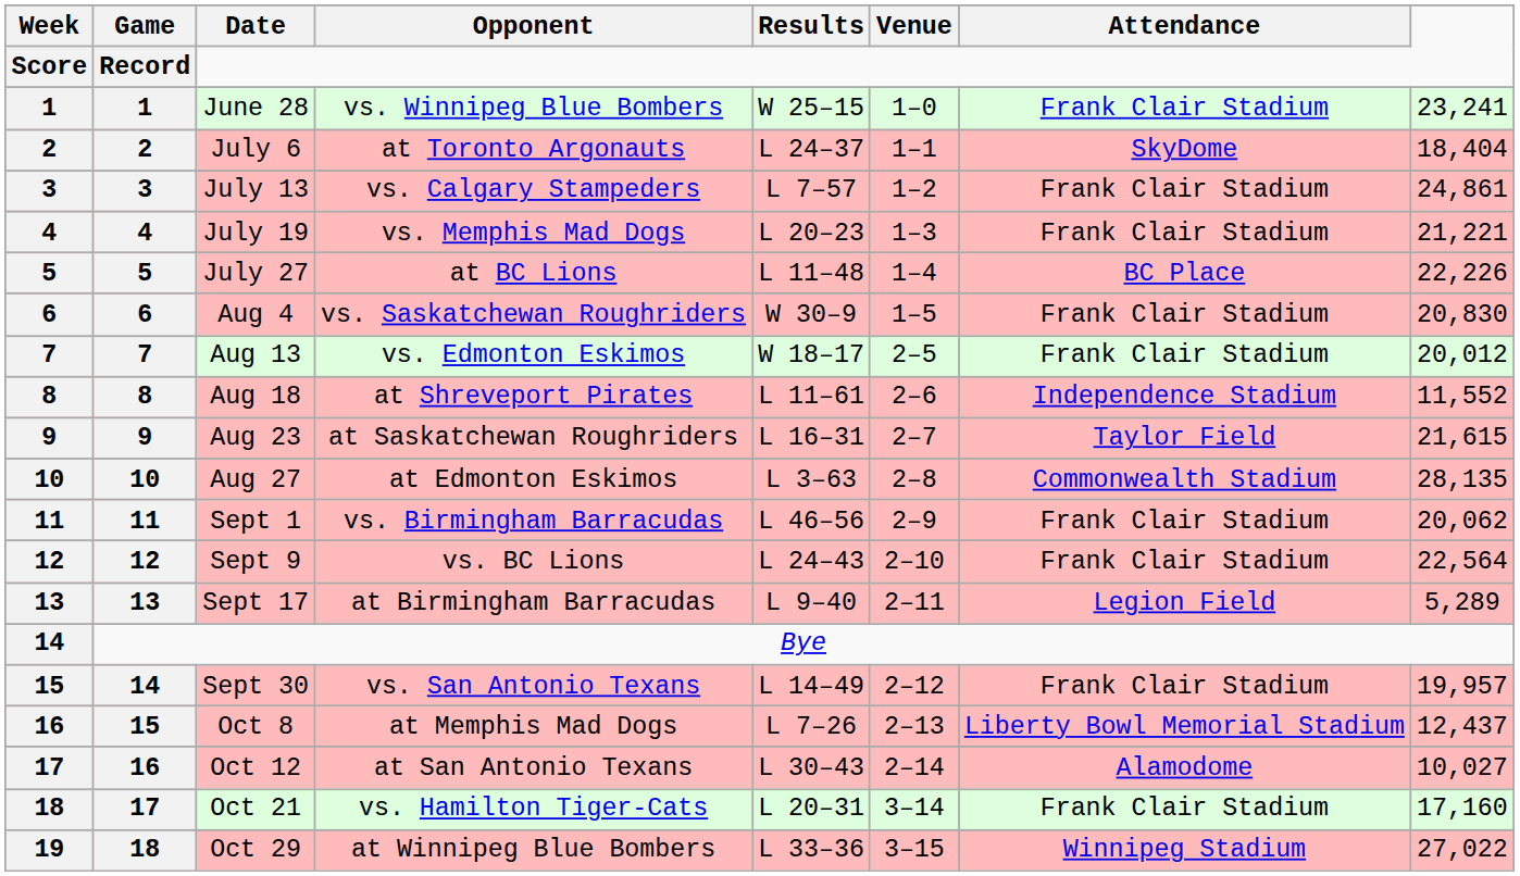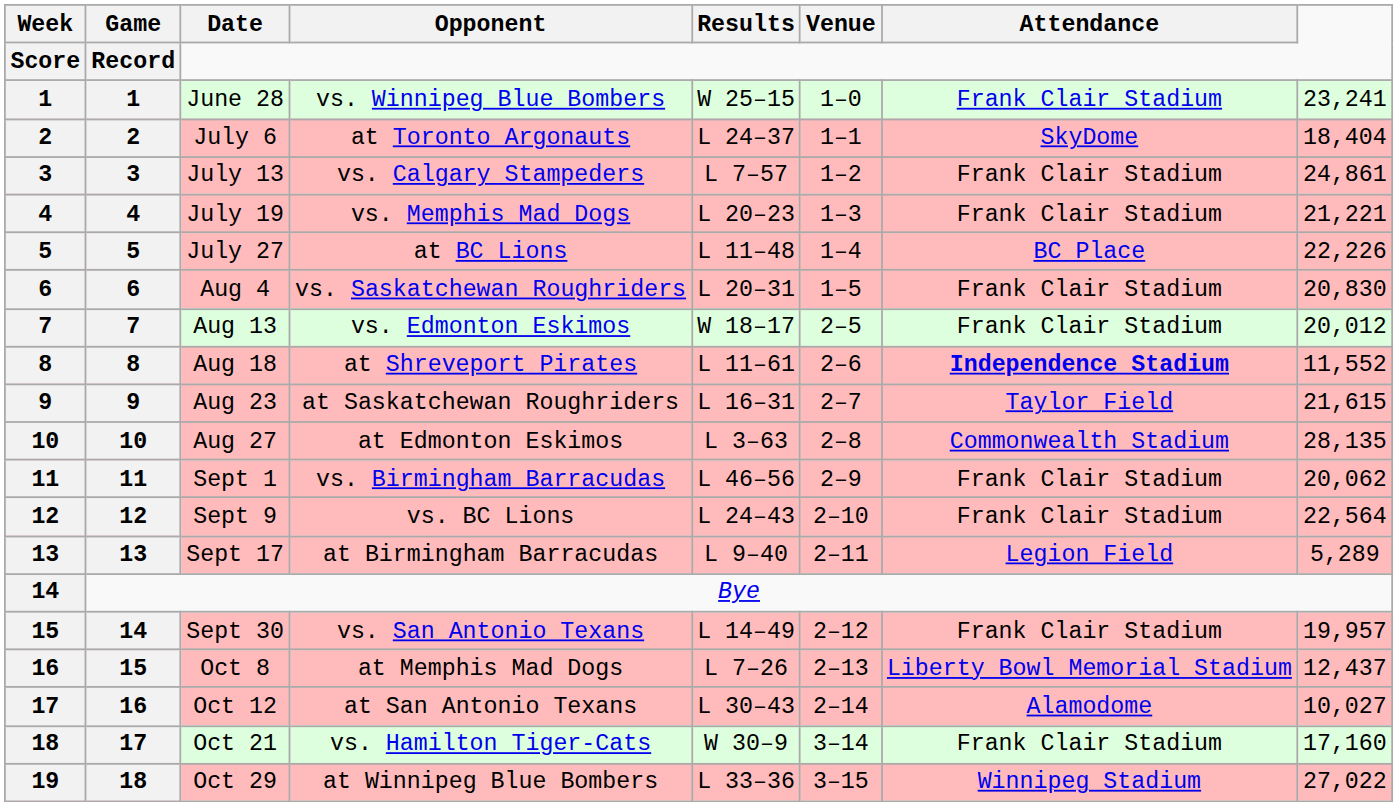Aug 4 | Results: W 30–9 -> L 20–31
Aug 18 | Attendance: normal -> bold
Oct 21 | Results: L 20–31 -> W 30–9
